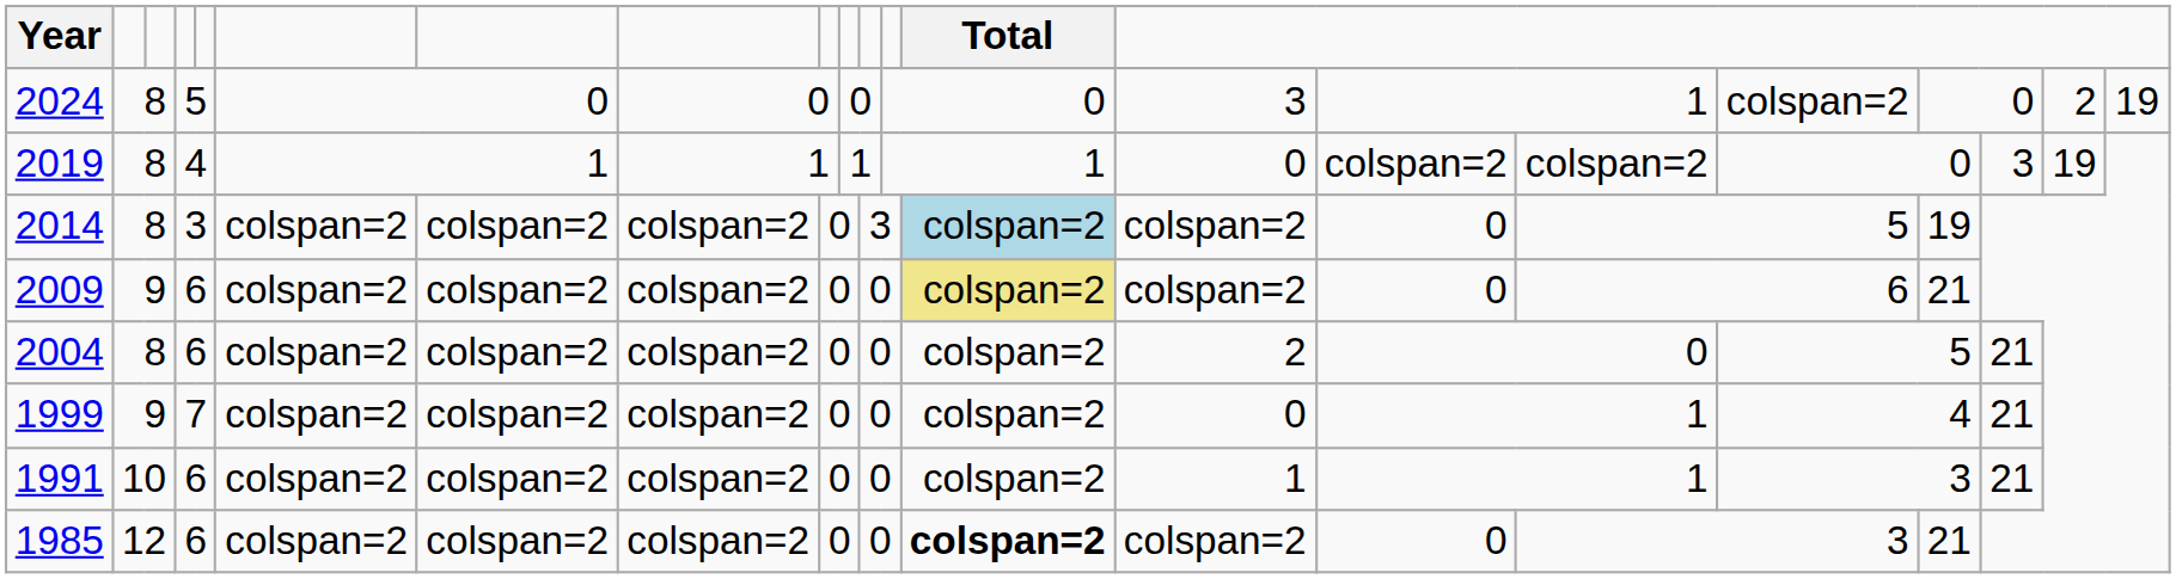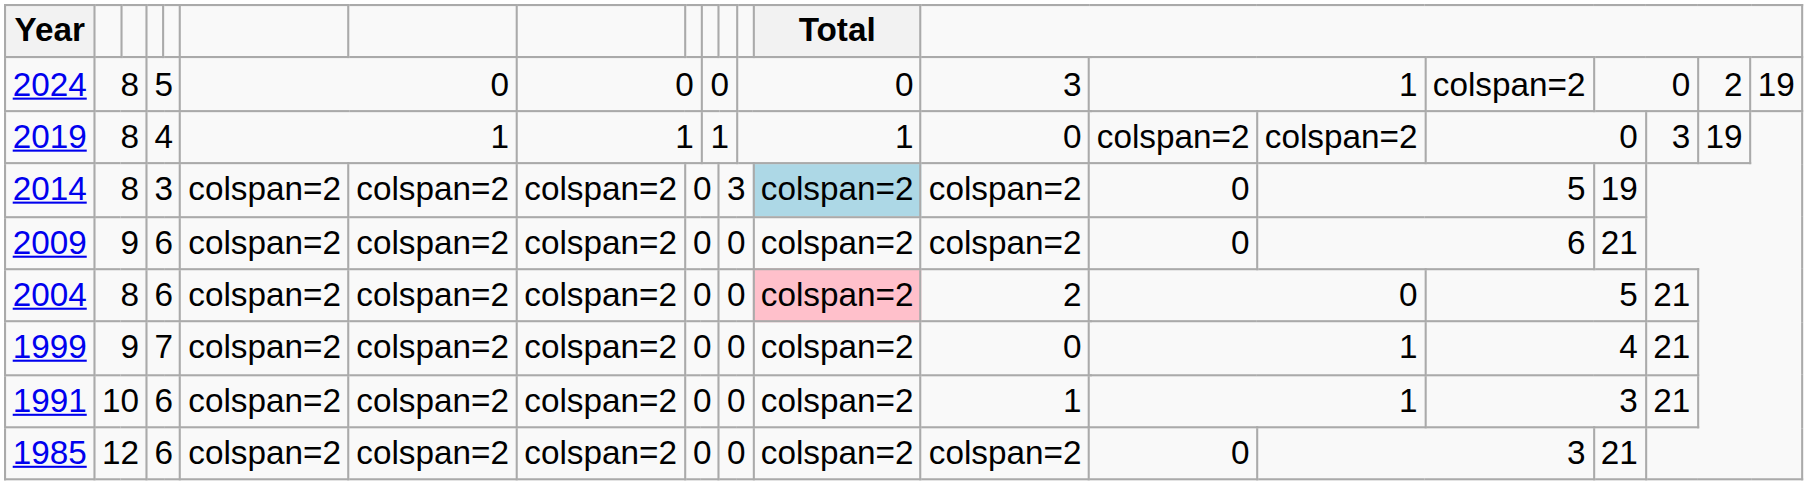2009 | Total: khaki background -> no background
2004 | Total: no background -> pink background
1985 | Total: bold -> normal
